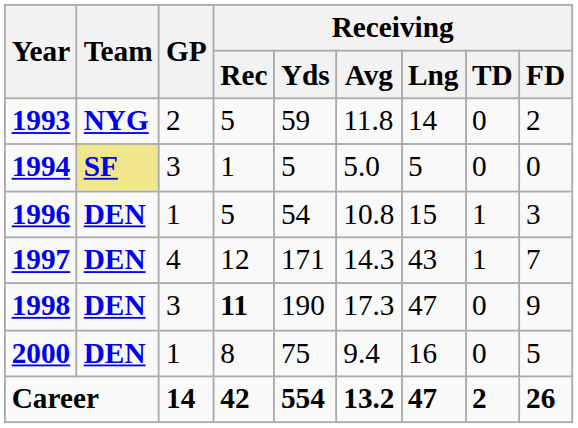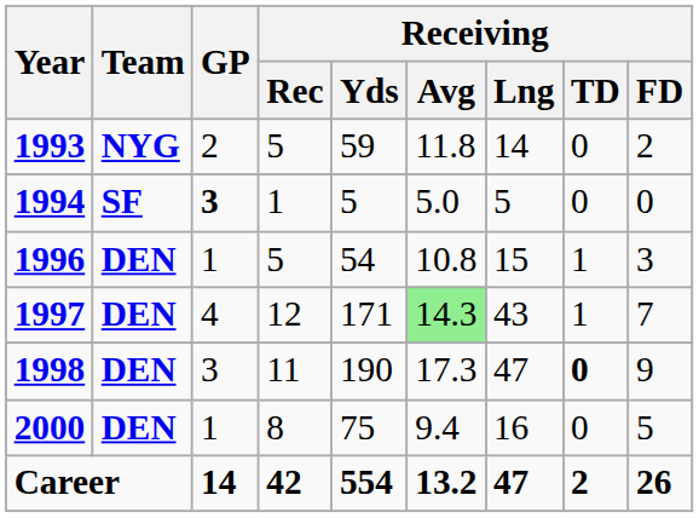1994 | Team: khaki background -> no background
1994 | GP: normal -> bold
1997 | Receiving / Avg: no background -> lightgreen background
1998 | Receiving / Rec: bold -> normal
1998 | Receiving / TD: normal -> bold
